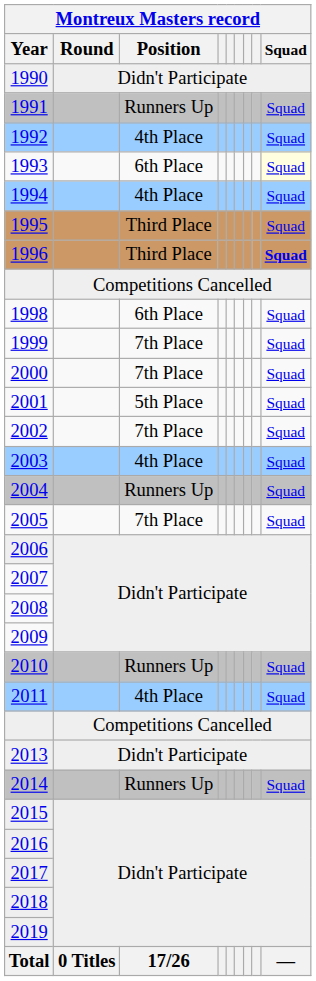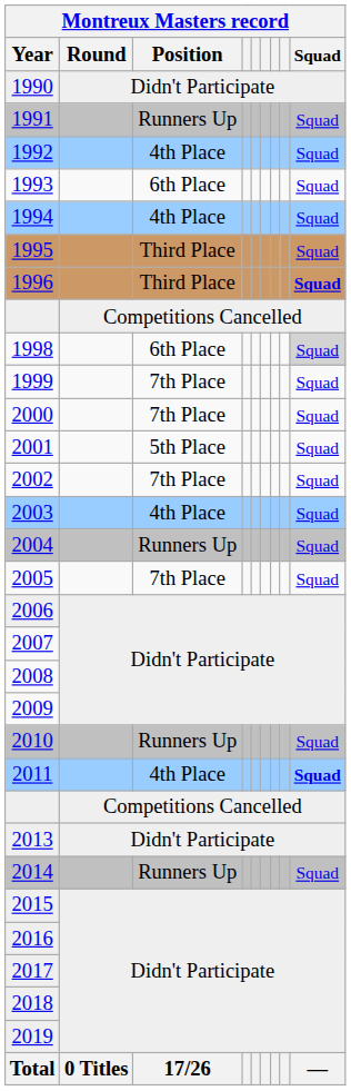1993 | Squad: lightyellow background -> no background
1998 | Squad: no background -> lightgrey background
2011 | Squad: normal -> bold
